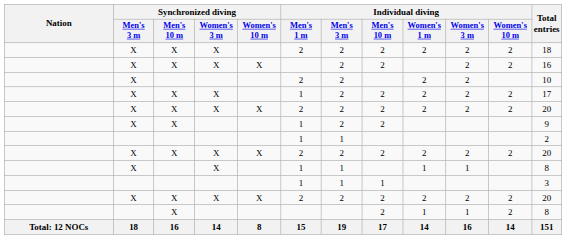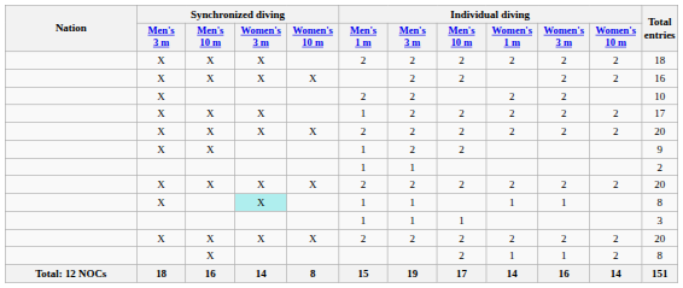row 11 | Synchronized diving / Women's 3 m: no background -> paleturquoise background
